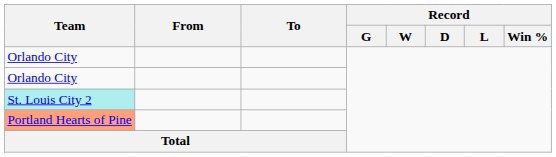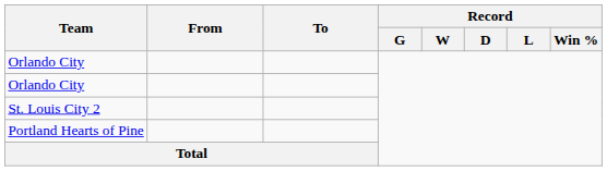St. Louis City 2 | Team: paleturquoise background -> no background
Portland Hearts of Pine | Team: lightsalmon background -> no background
